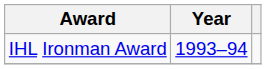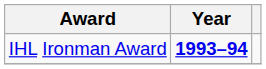IHL Ironman Award | Year: normal -> bold
